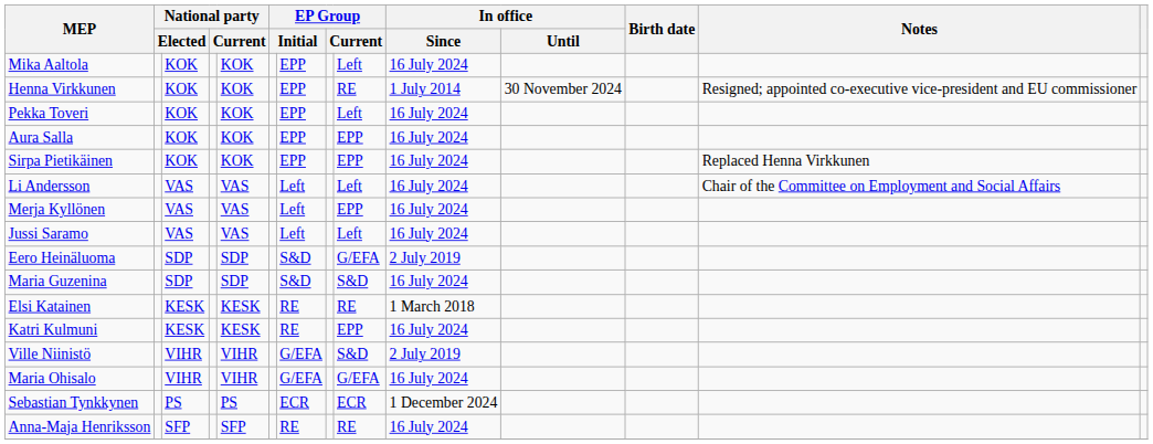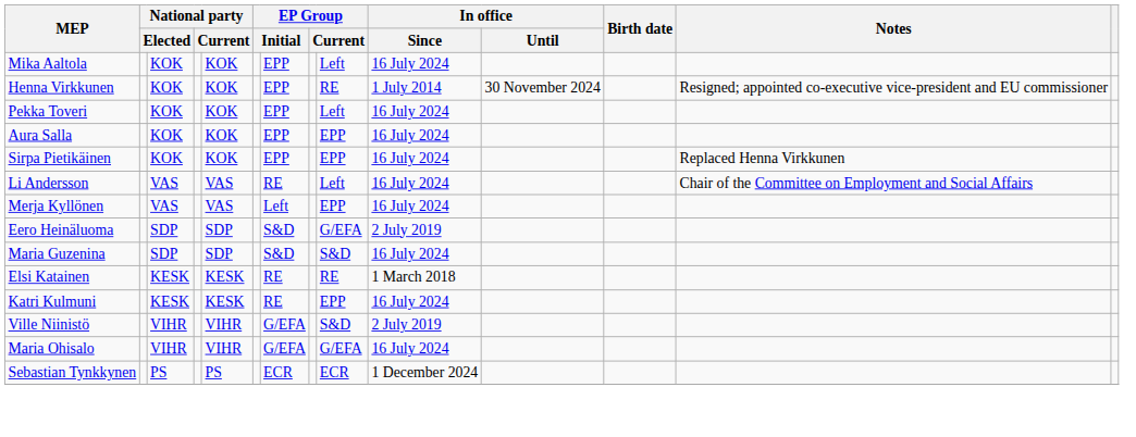Li Andersson | column 7: Left -> RE
- row: Jussi Saramo | VAS | VAS | Left | Left | 16 July 2024
- row: Anna-Maja Henriksson | SFP | SFP | RE | RE | 16 July 2024
